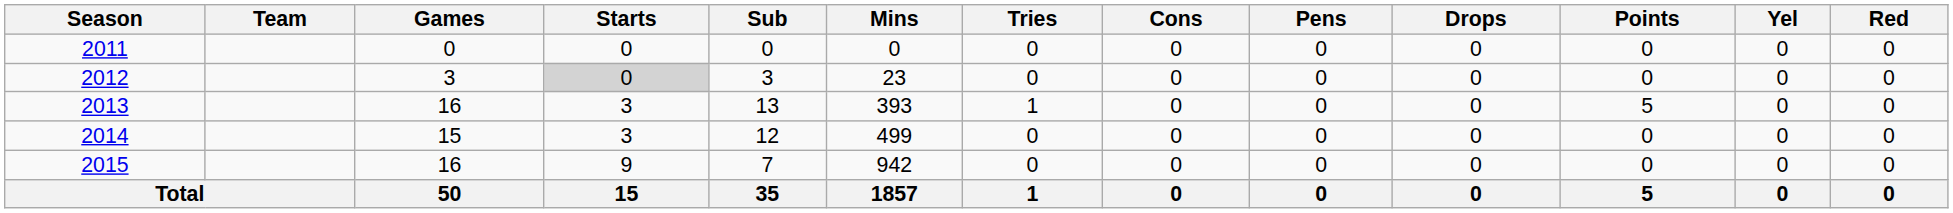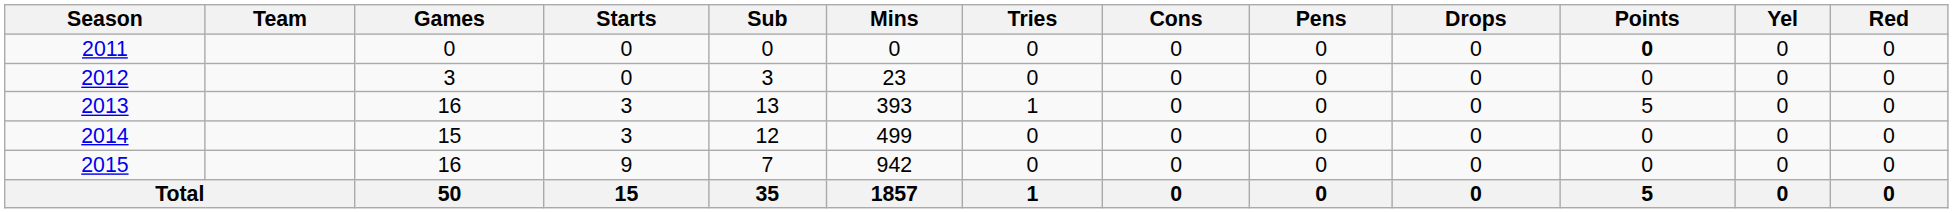2011 | Points: normal -> bold
2012 | Starts: lightgrey background -> no background
